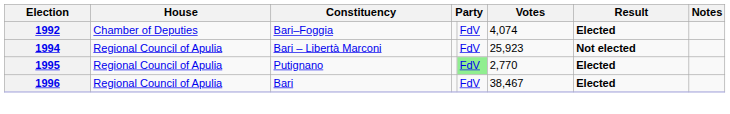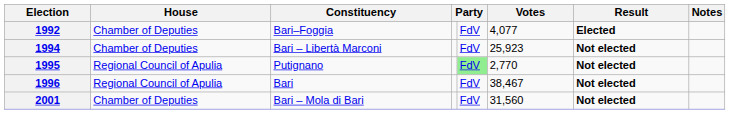1992 | Votes: 4,074 -> 4,077
1994 | House: Regional Council of Apulia -> Chamber of Deputies
1995 | Result: Elected -> Not elected
1996 | Result: Elected -> Not elected
+ row: 2001 | Chamber of Deputies | Bari – Mola di Bari | FdV | 31,560 | Not elected
